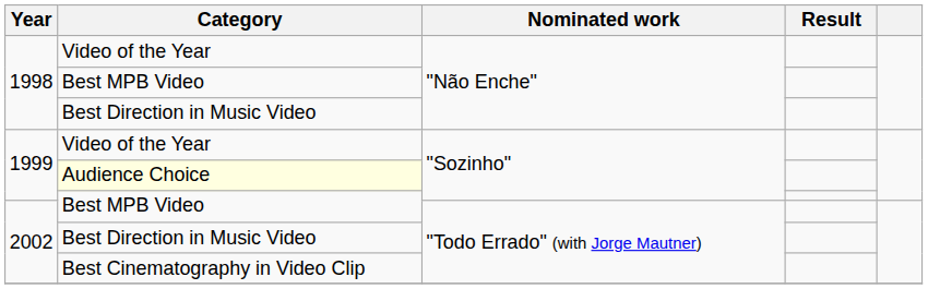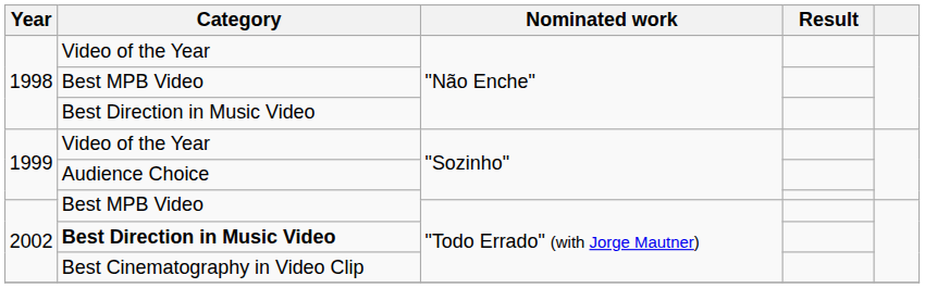Audience Choice | Category: lightyellow background -> no background
2002 / Best Direction in Music Video | Category: normal -> bold
